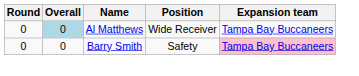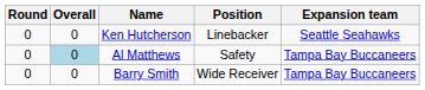+ row: 0 | 0 | Ken Hutcherson | Linebacker | Seattle Seahawks
Al Matthews | Position: Wide Receiver -> Safety
Barry Smith | Position: Safety -> Wide Receiver
Barry Smith | Expansion team: pink background -> no background
